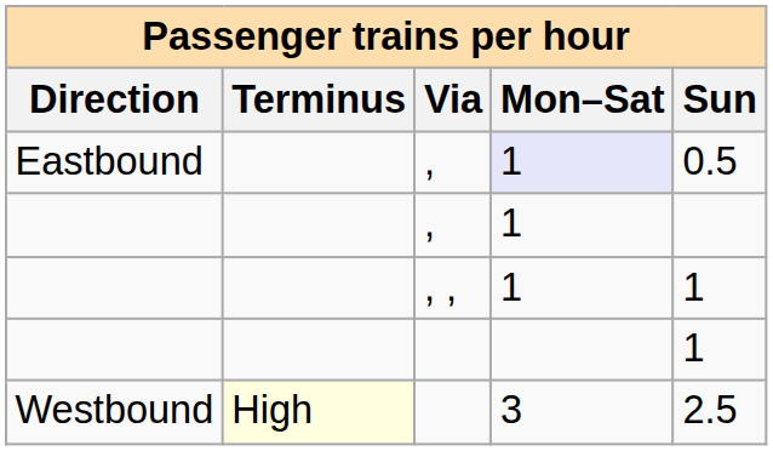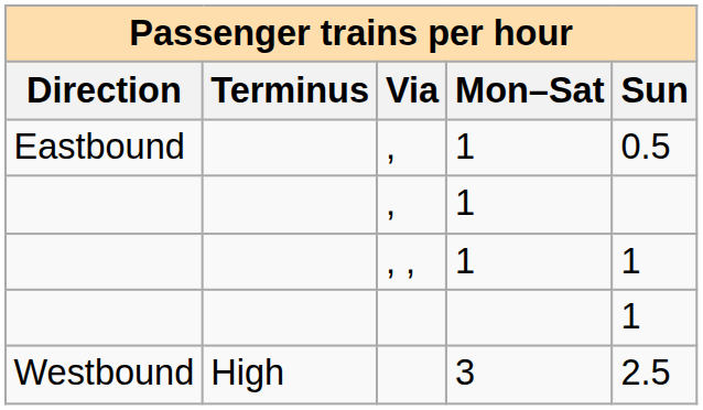Eastbound | Mon–Sat: lavender background -> no background
Westbound | Terminus: lightyellow background -> no background
